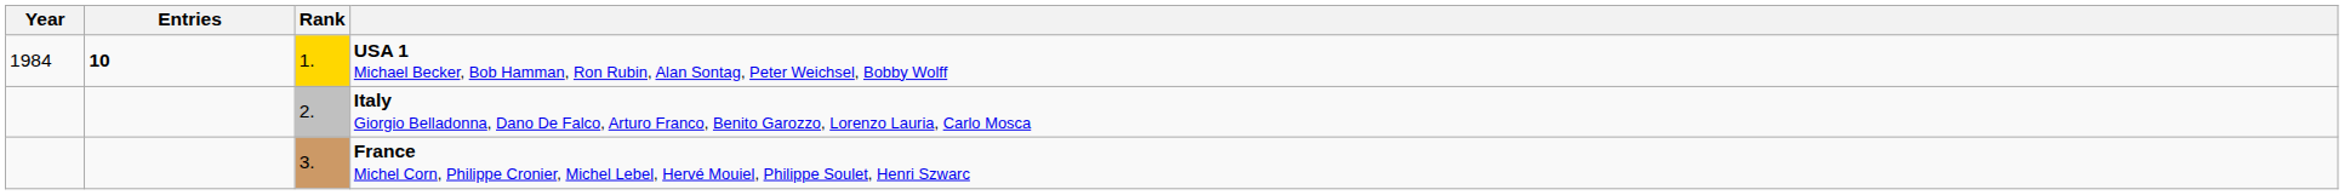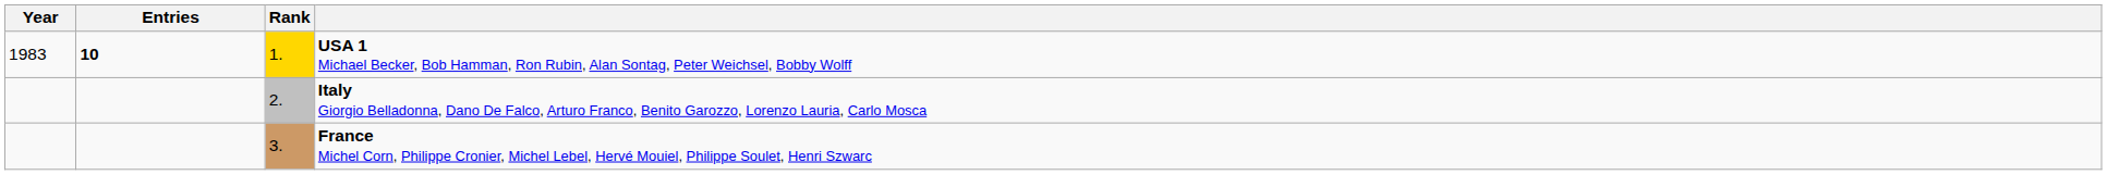row 2 | Year: 1984 -> 1983
